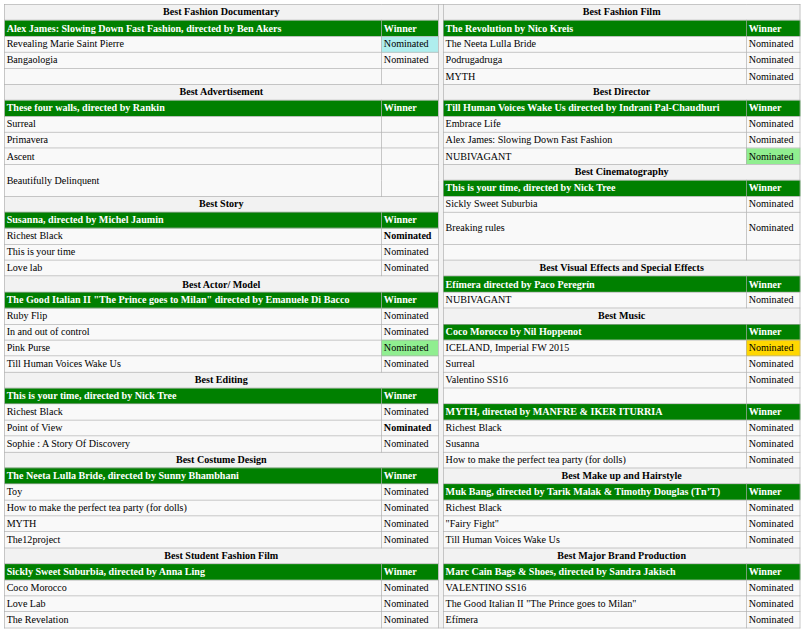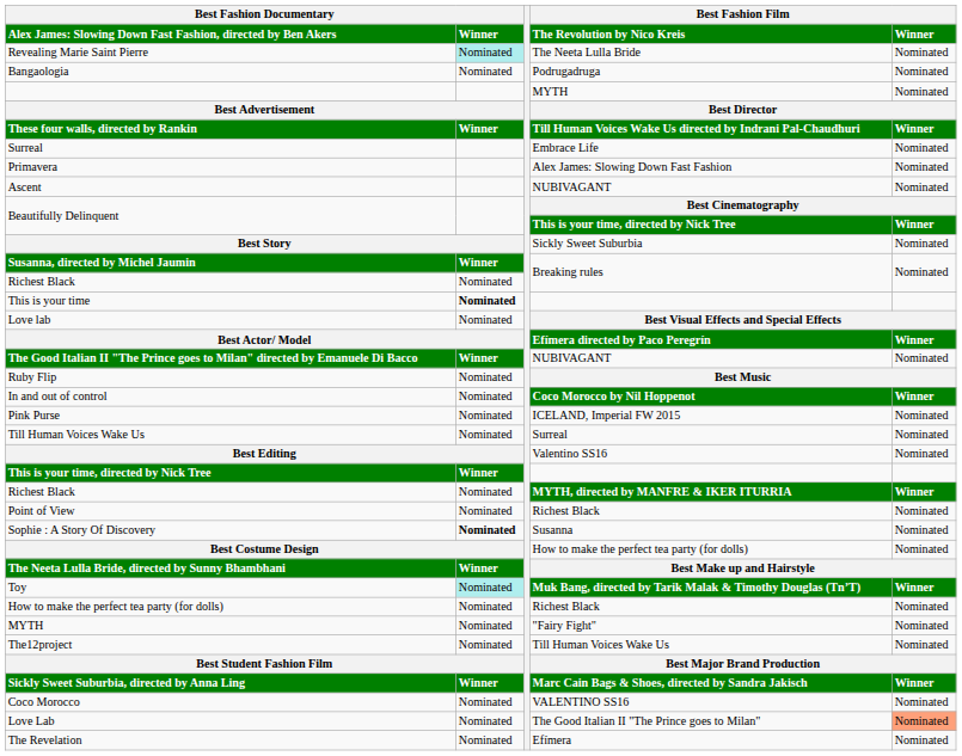Ascent | column 5: lightgreen background -> no background
Richest Black / Breaking rules | column 2: bold -> normal
This is your time | column 2: normal -> bold
Pink Purse | column 2: lightgreen background -> no background
Pink Purse | column 5: gold background -> no background
Point of View | column 2: bold -> normal
Sophie : A Story Of Discovery | column 2: normal -> bold
Toy | column 2: no background -> paleturquoise background
Love Lab | column 5: no background -> lightsalmon background
